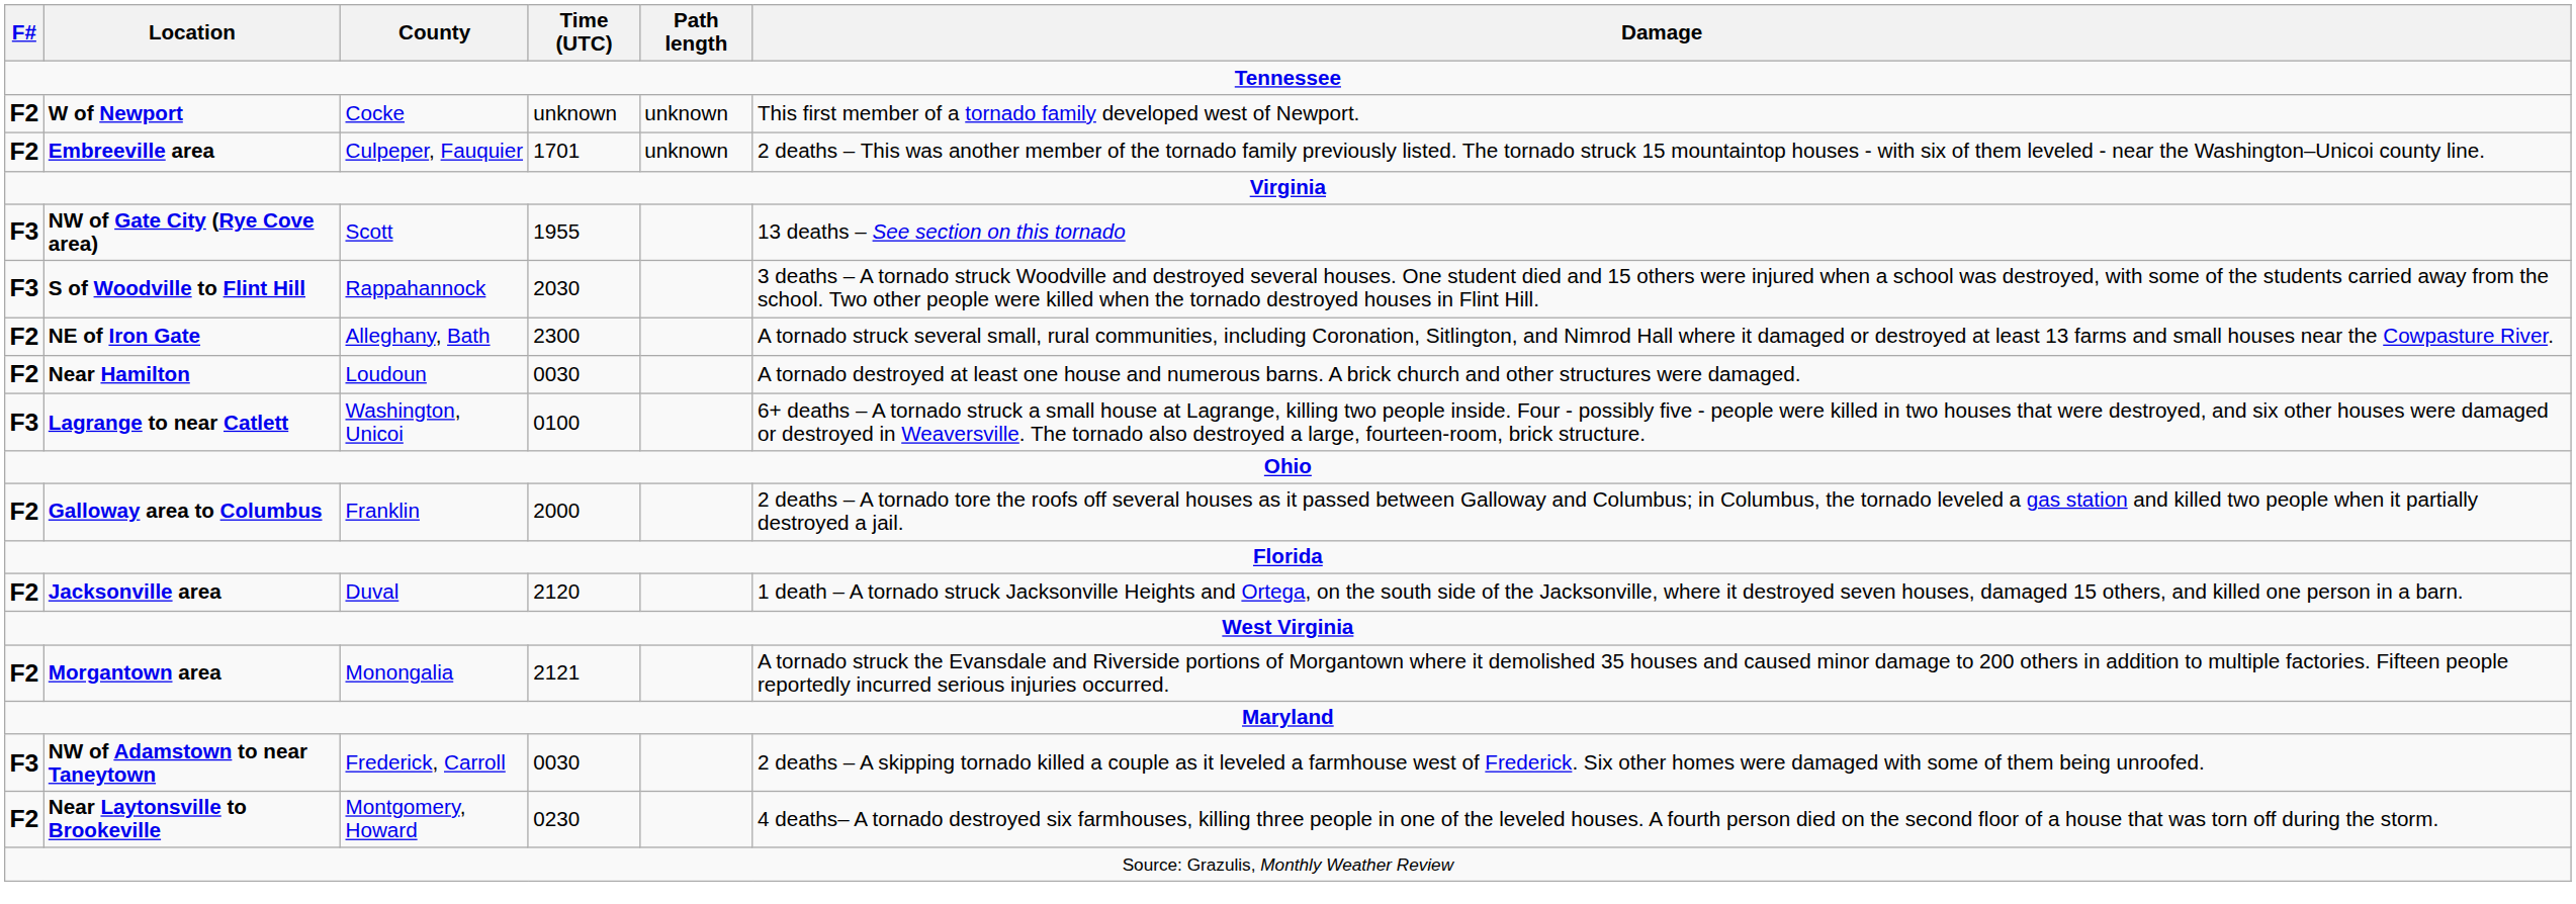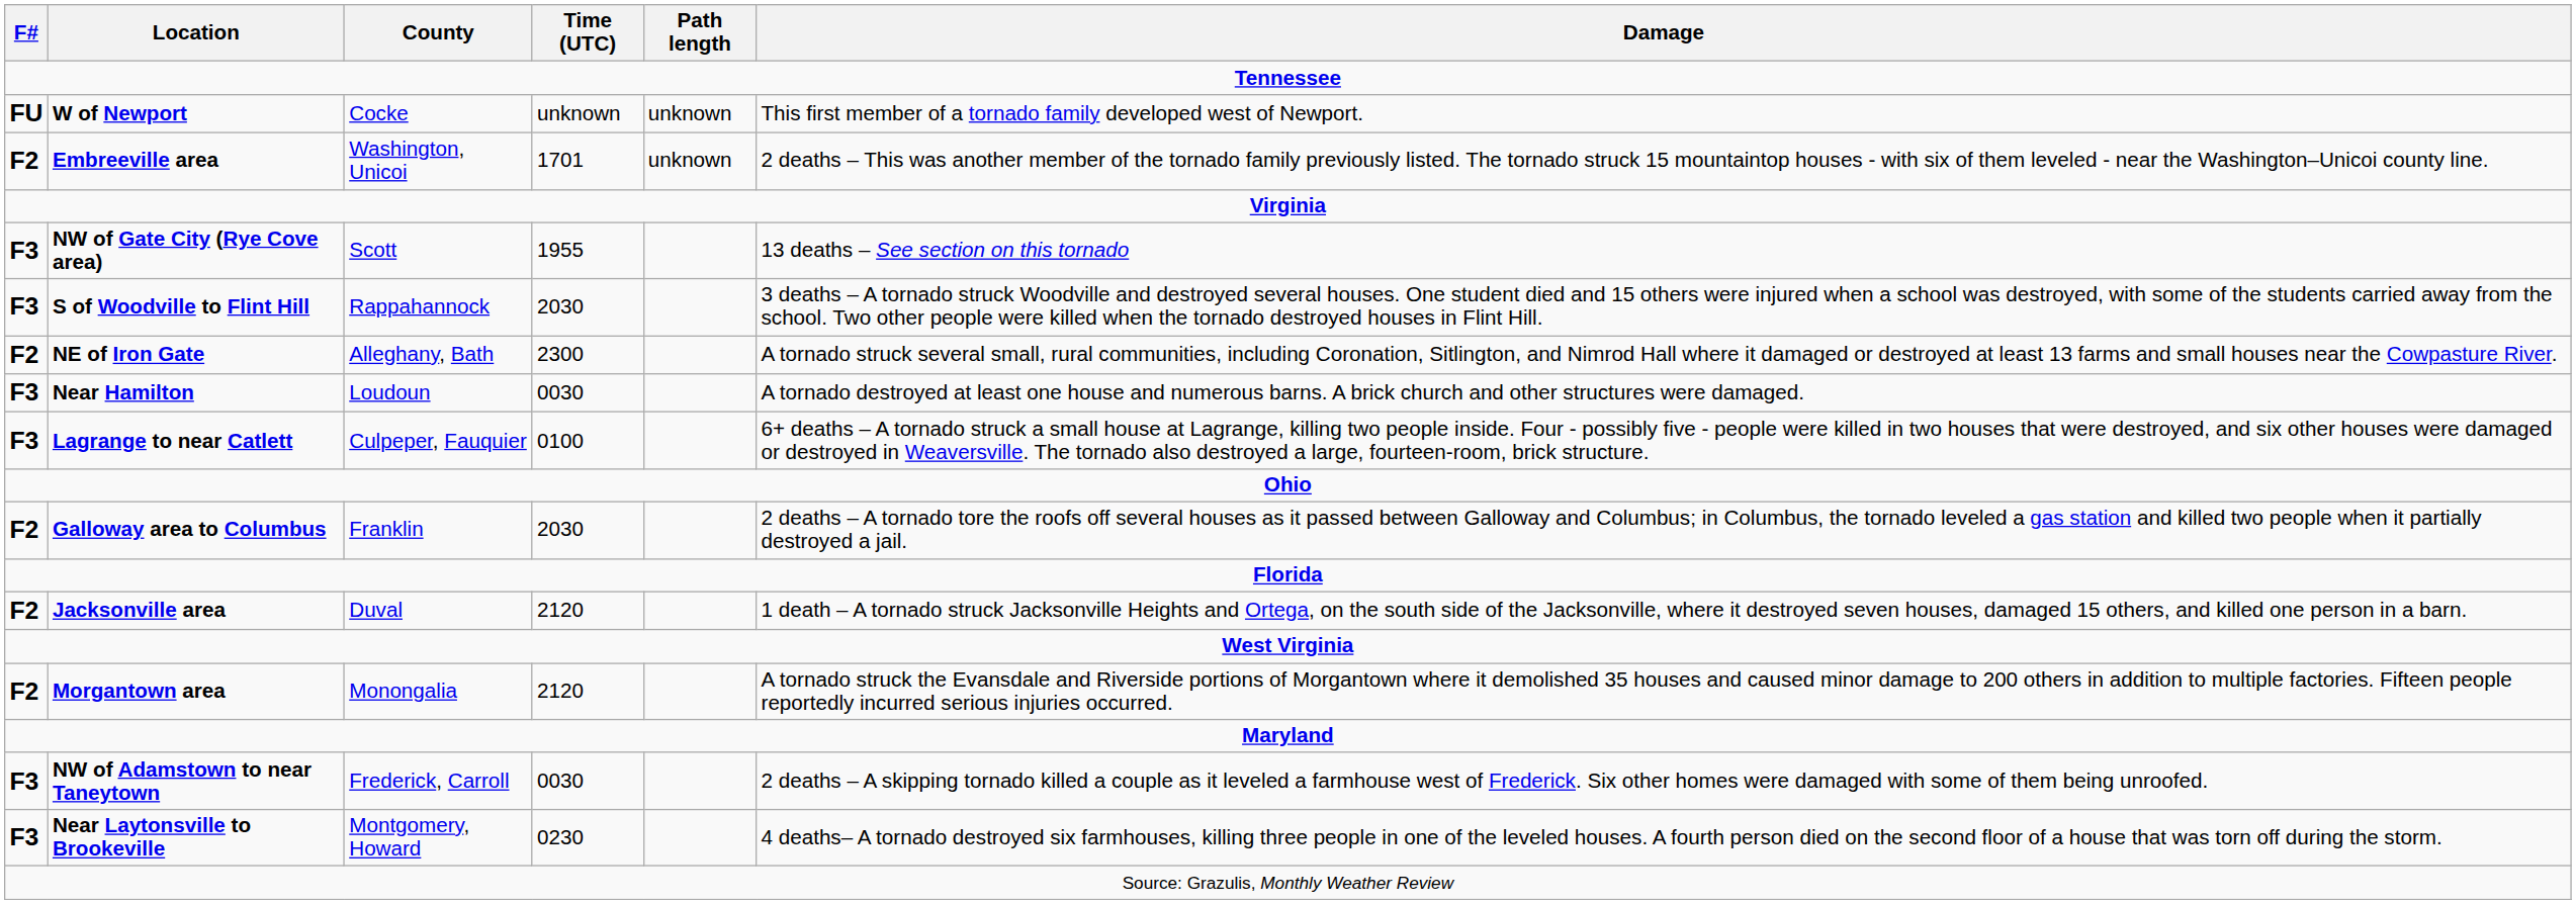W of Newport | F#: F2 -> FU
Embreeville area | County: Culpeper, Fauquier -> Washington, Unicoi
Near Hamilton | F#: F2 -> F3
Lagrange to near Catlett | County: Washington, Unicoi -> Culpeper, Fauquier
Galloway area to Columbus | Time (UTC): 2000 -> 2030
Morgantown area | Time (UTC): 2121 -> 2120
Near Laytonsville to Brookeville | F#: F2 -> F3
